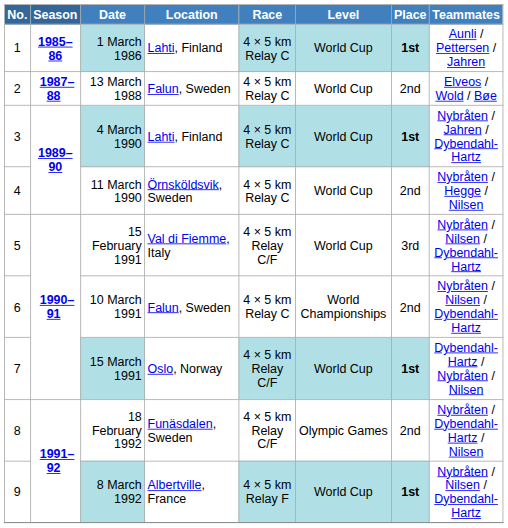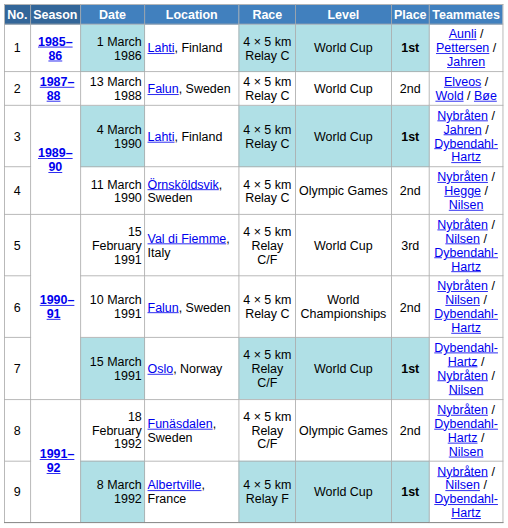11 March 1990 | Level: World Cup -> Olympic Games
